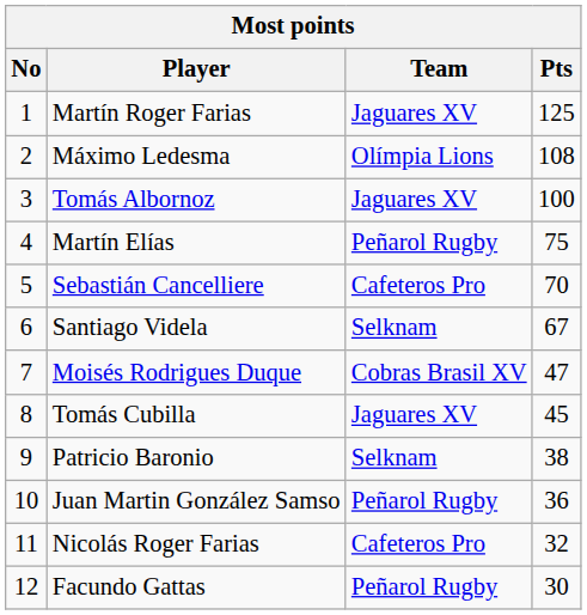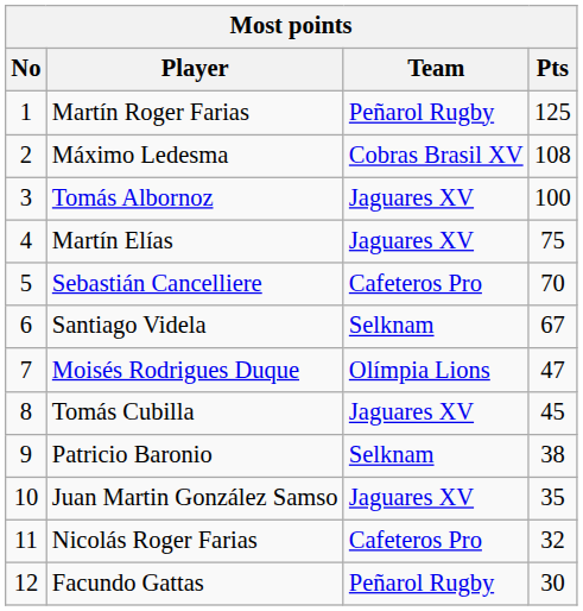Martín Roger Farias | Team: Jaguares XV -> Peñarol Rugby
Máximo Ledesma | Team: Olímpia Lions -> Cobras Brasil XV
Martín Elías | Team: Peñarol Rugby -> Jaguares XV
Moisés Rodrigues Duque | Team: Cobras Brasil XV -> Olímpia Lions
Juan Martin González Samso | Team: Peñarol Rugby -> Jaguares XV
Juan Martin González Samso | Pts: 36 -> 35
